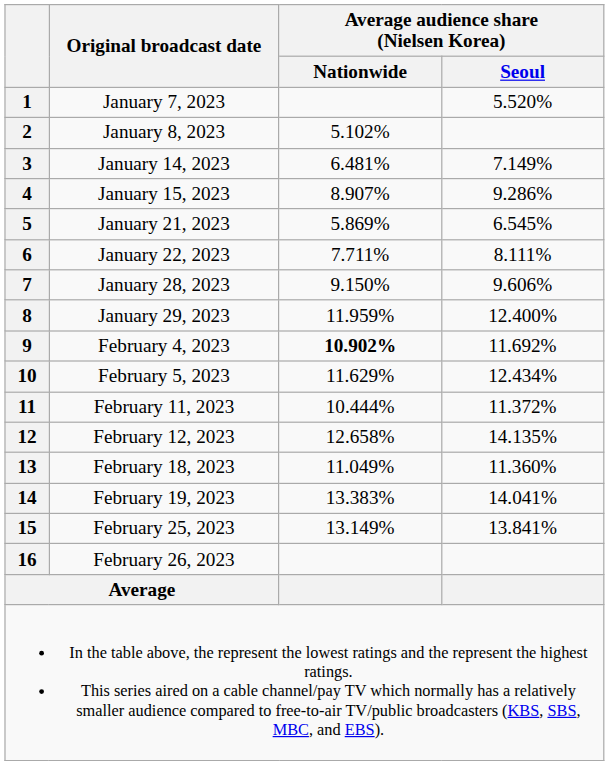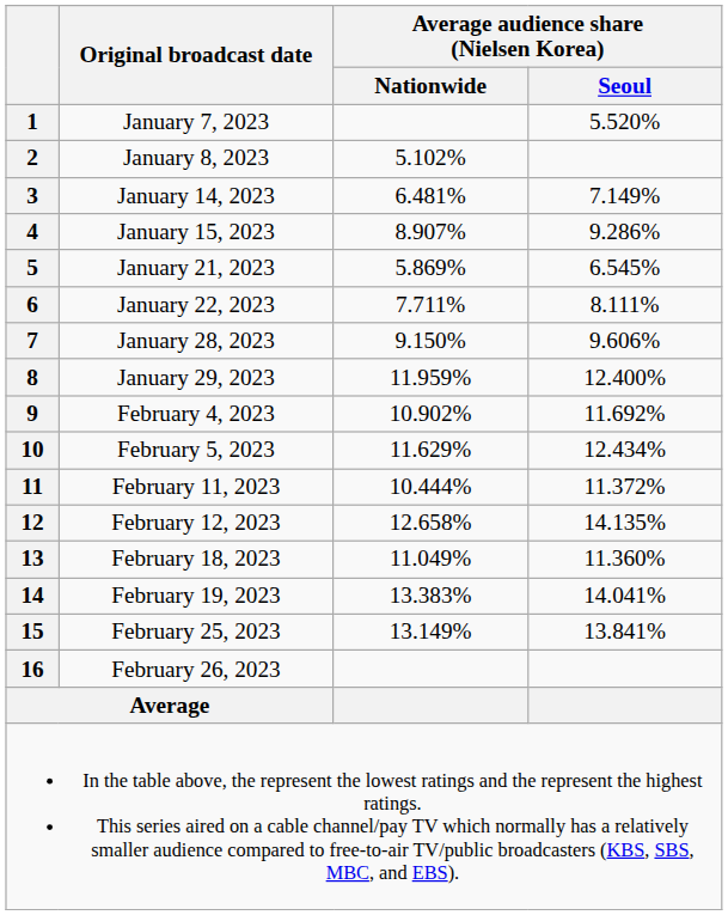9 | Average audience share (Nielsen Korea) / Nationwide: bold -> normal
